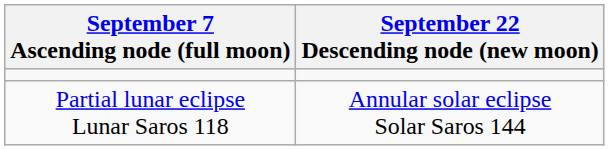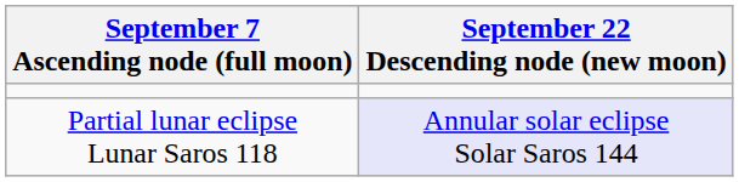Partial lunar eclipse Lunar Saros 118 | September 22 Descending node (new moon): no background -> lavender background
